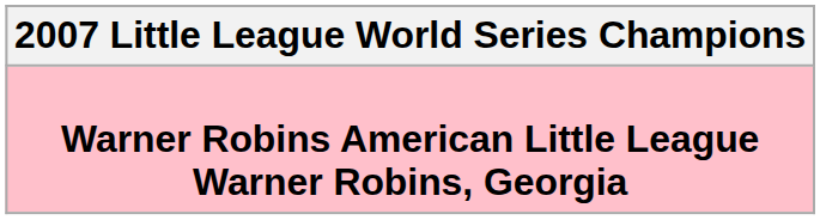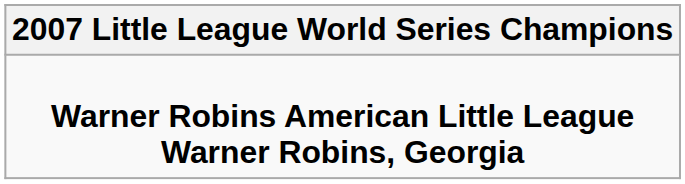row 2 | column 1: pink background -> no background
